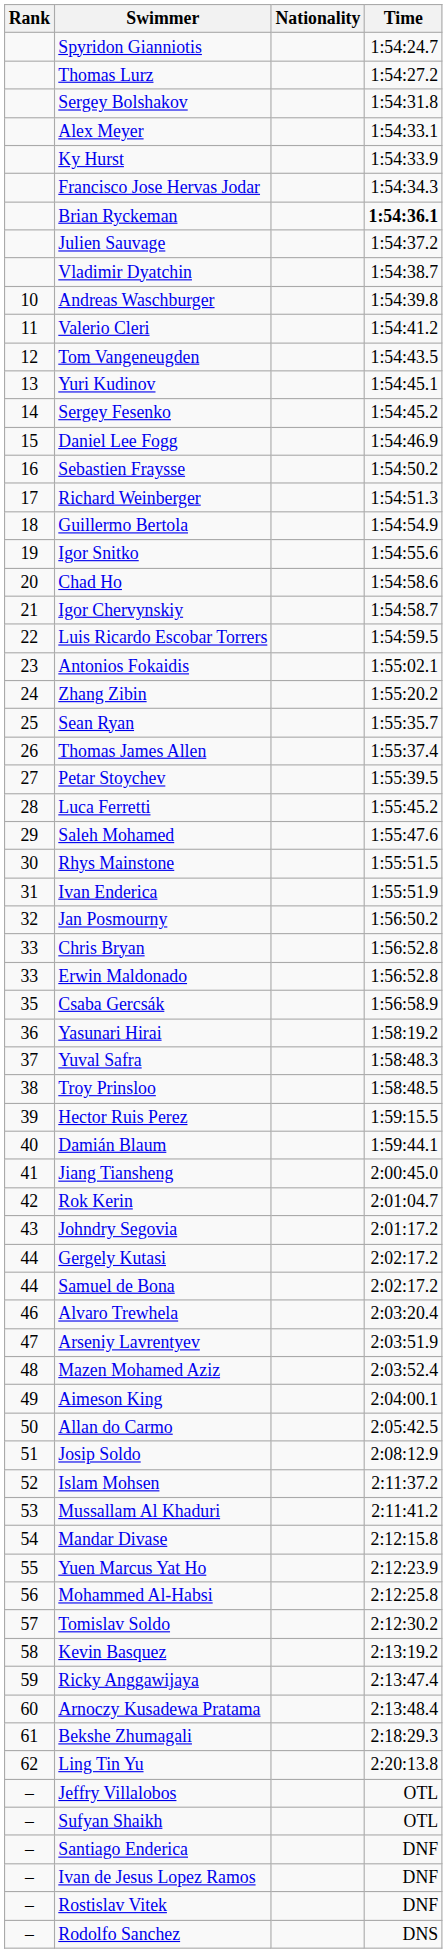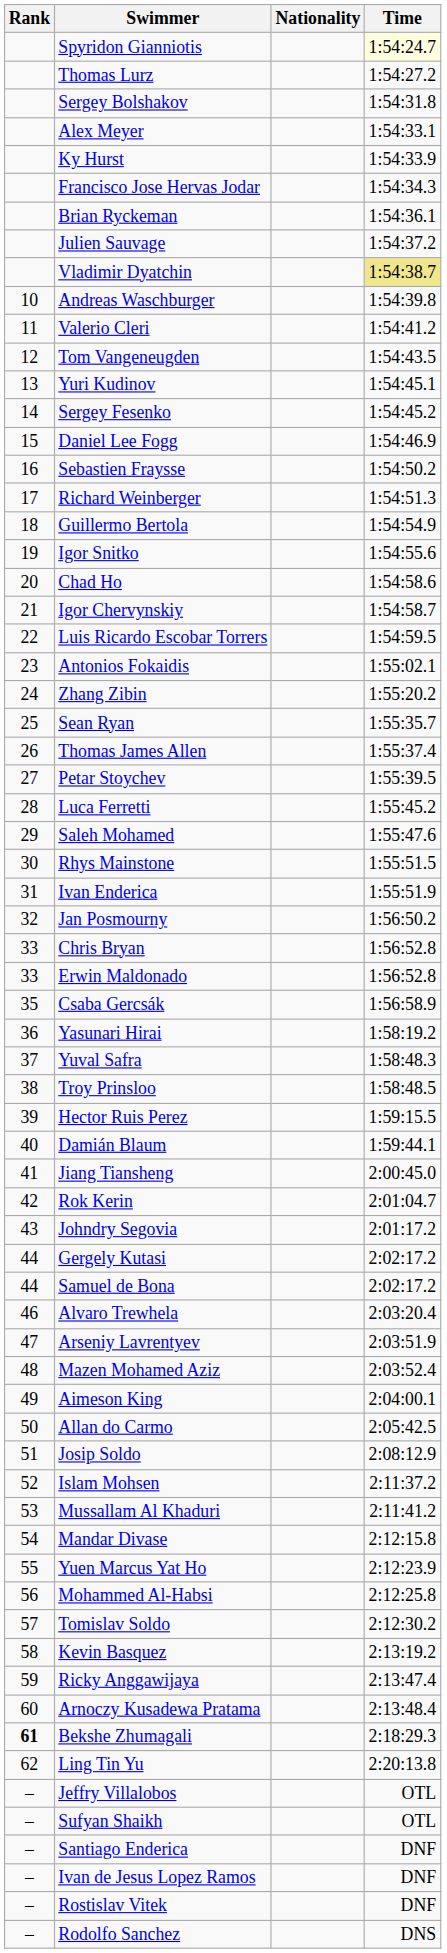Spyridon Gianniotis | Time: no background -> lightyellow background
Brian Ryckeman | Time: bold -> normal
Vladimir Dyatchin | Time: no background -> khaki background
Bekshe Zhumagali | Rank: normal -> bold
